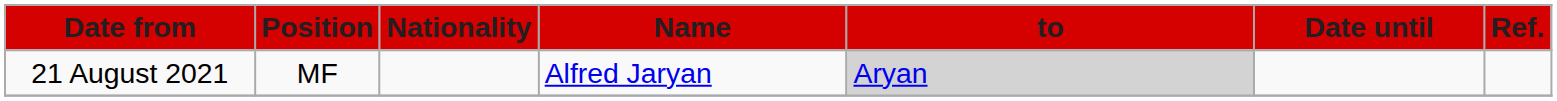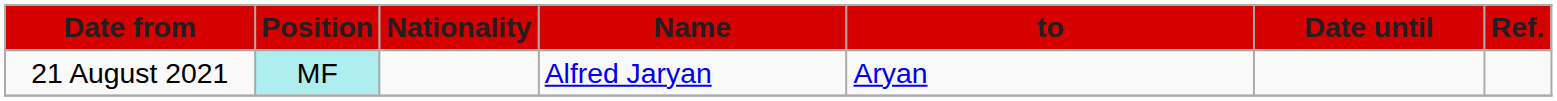21 August 2021 | Position: no background -> paleturquoise background
21 August 2021 | to: lightgrey background -> no background
